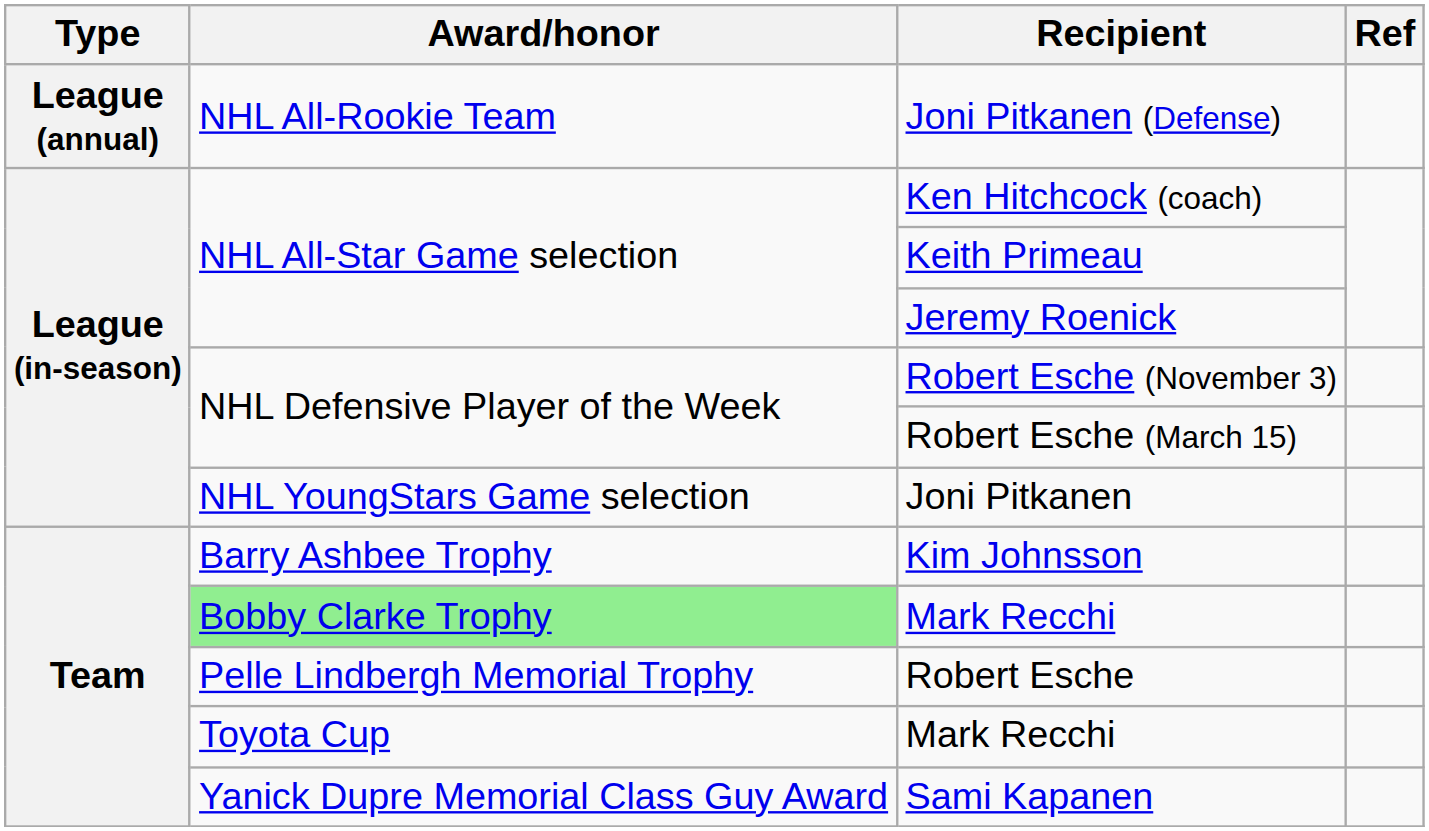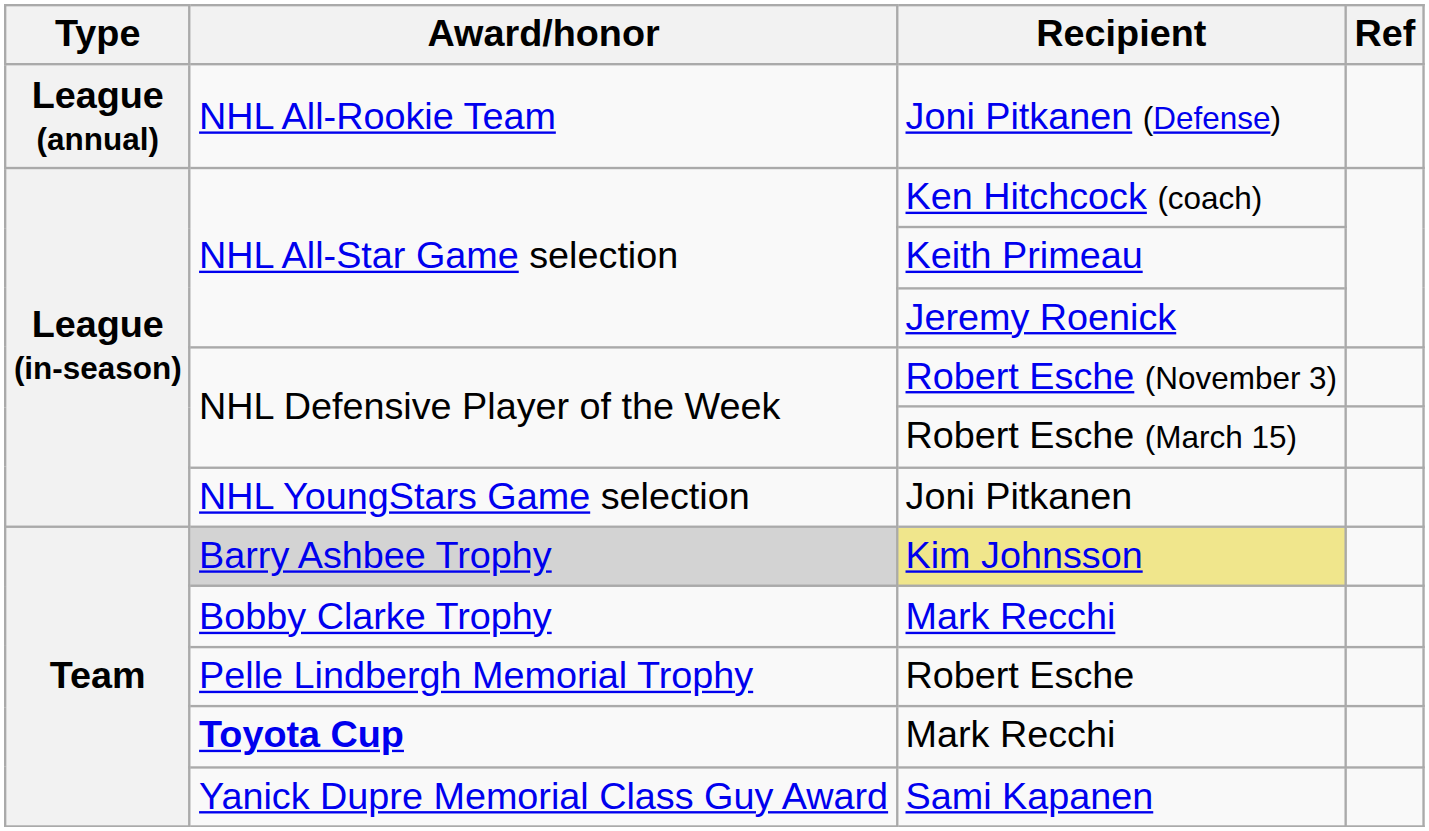Kim Johnsson | Award/honor: no background -> lightgrey background
Kim Johnsson | Recipient: no background -> khaki background
Bobby Clarke Trophy / Mark Recchi | Award/honor: lightgreen background -> no background
Toyota Cup / Mark Recchi | Award/honor: normal -> bold
